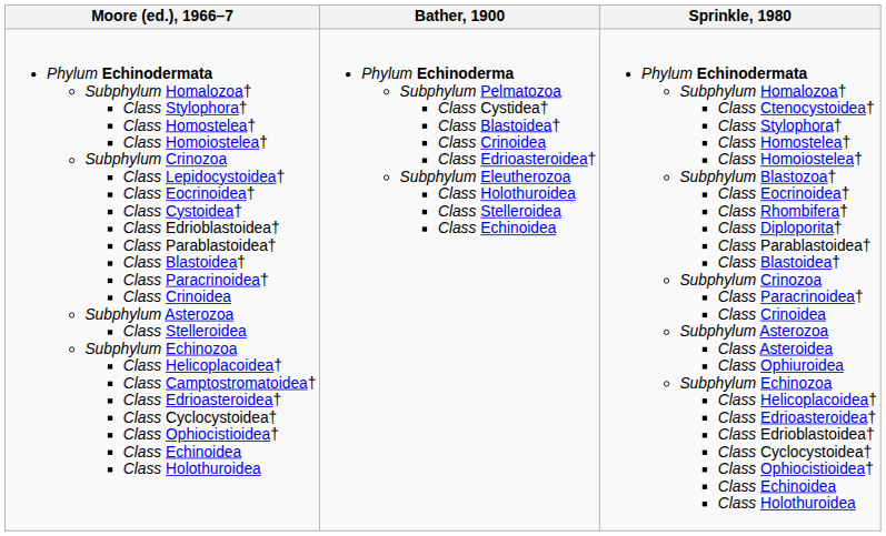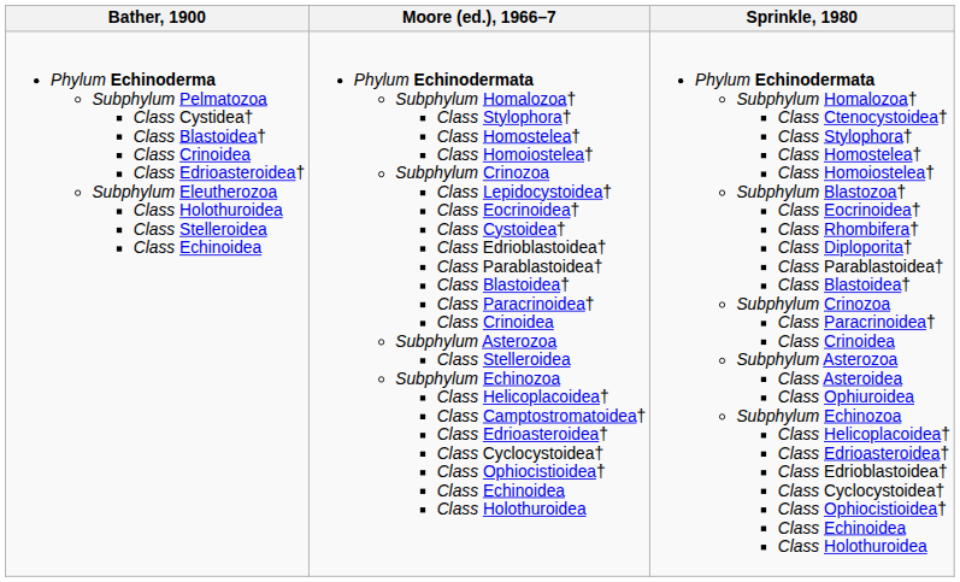columns swapped: Bather, 1900 <-> Moore (ed.), 1966–7
